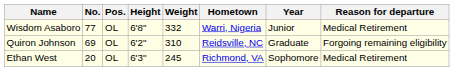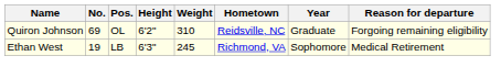- row: Wisdom Asaboro | 77 | OL | 6'8" | 332 | Warri, Nigeria | Junior | Medical Retirement
Ethan West | No.: 20 -> 19
Ethan West | Pos.: OL -> LB
